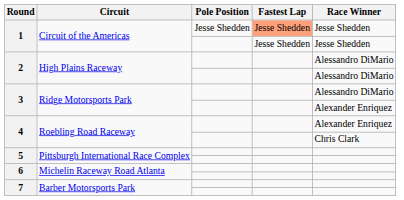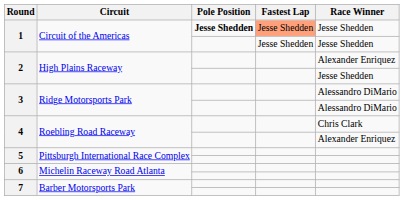row 2 | Pole Position: normal -> bold
row 4 | Race Winner: Alessandro DiMario -> Alexander Enriquez
row 5 | Race Winner: Alessandro DiMario -> Jesse Shedden
row 7 | Race Winner: Alexander Enriquez -> Alessandro DiMario
row 8 | Race Winner: Alexander Enriquez -> Chris Clark
row 9 | Race Winner: Chris Clark -> Alexander Enriquez
